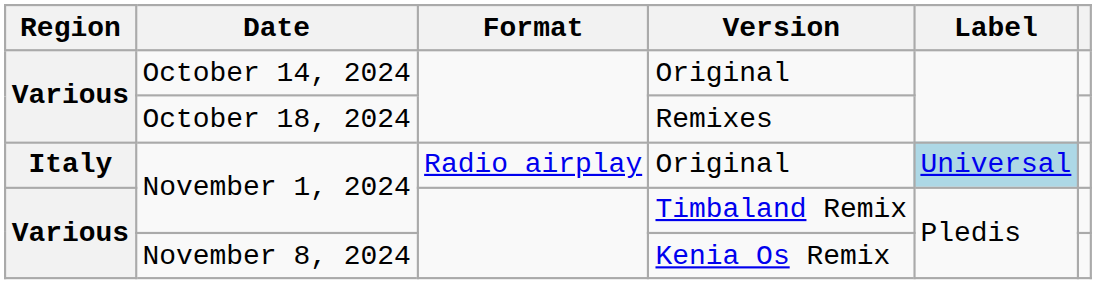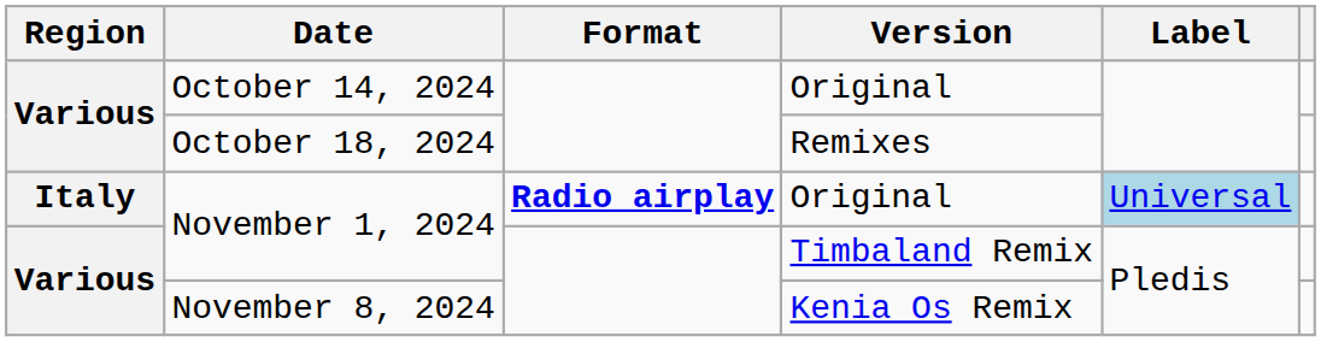November 1, 2024 / Original | Format: normal -> bold
